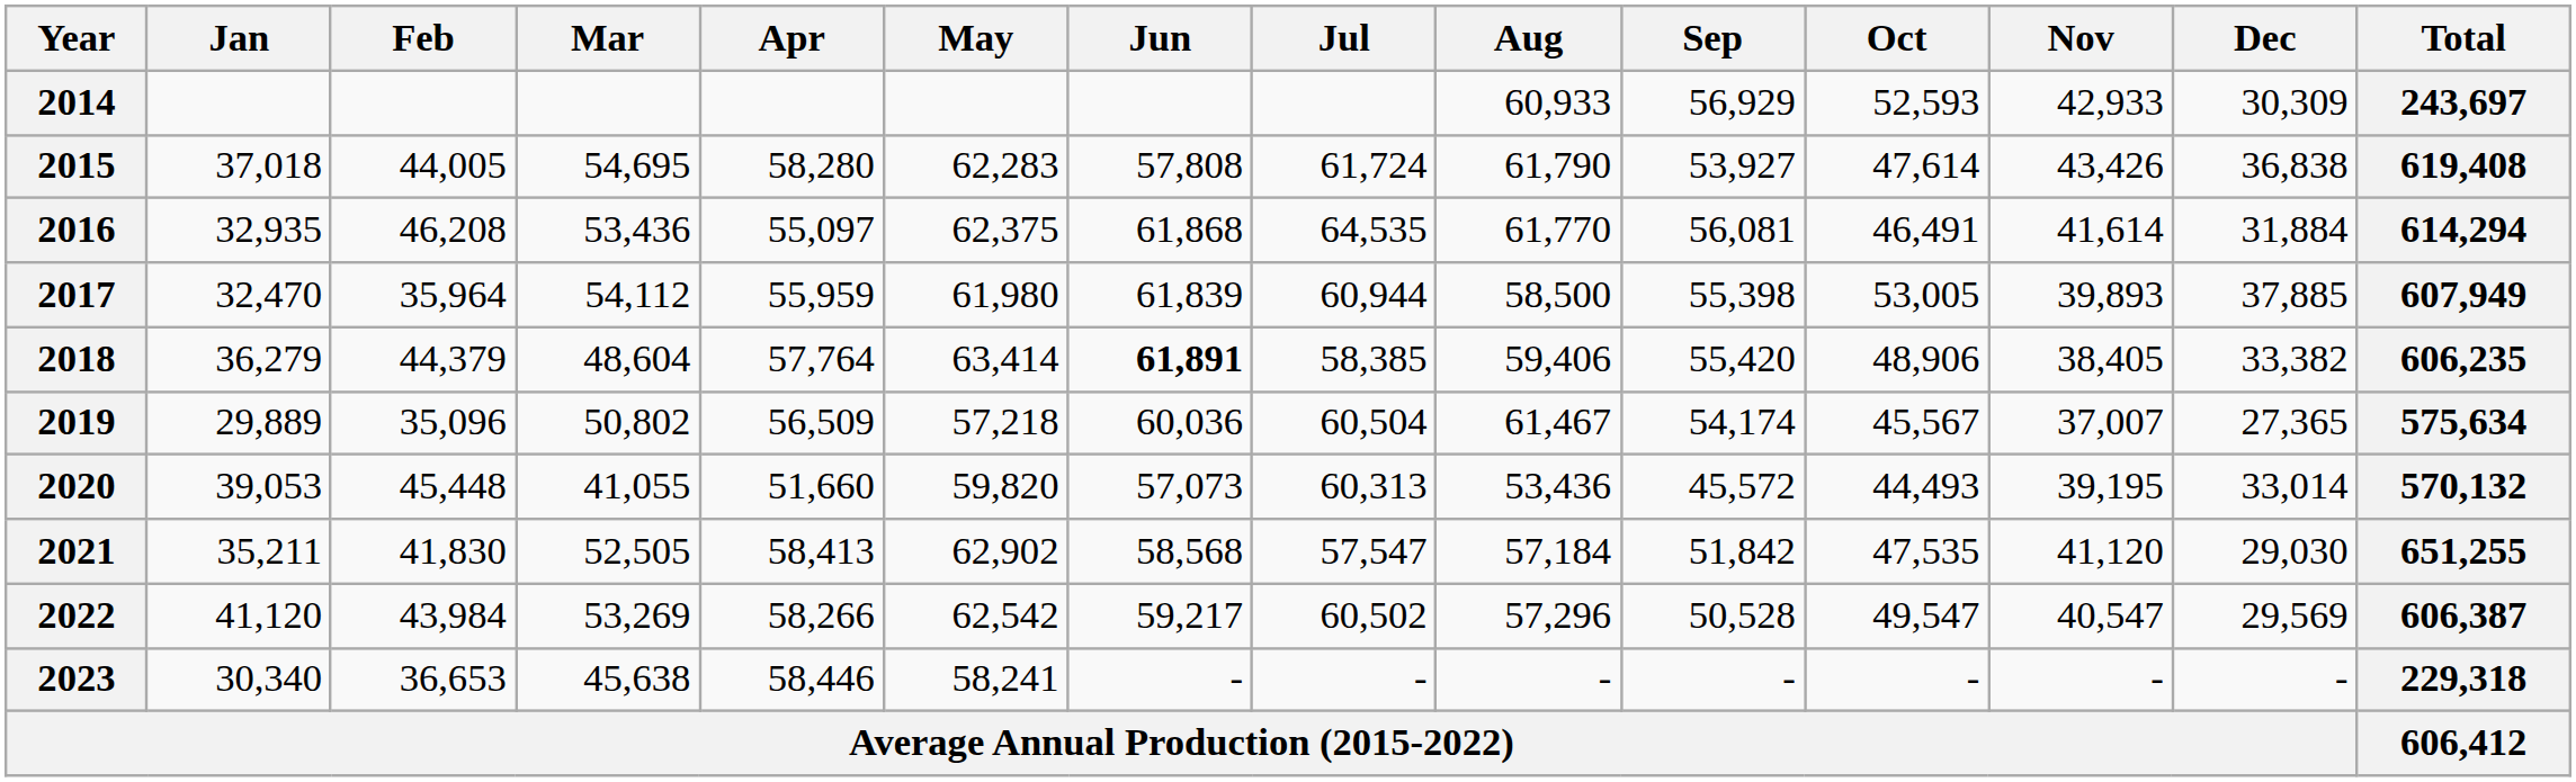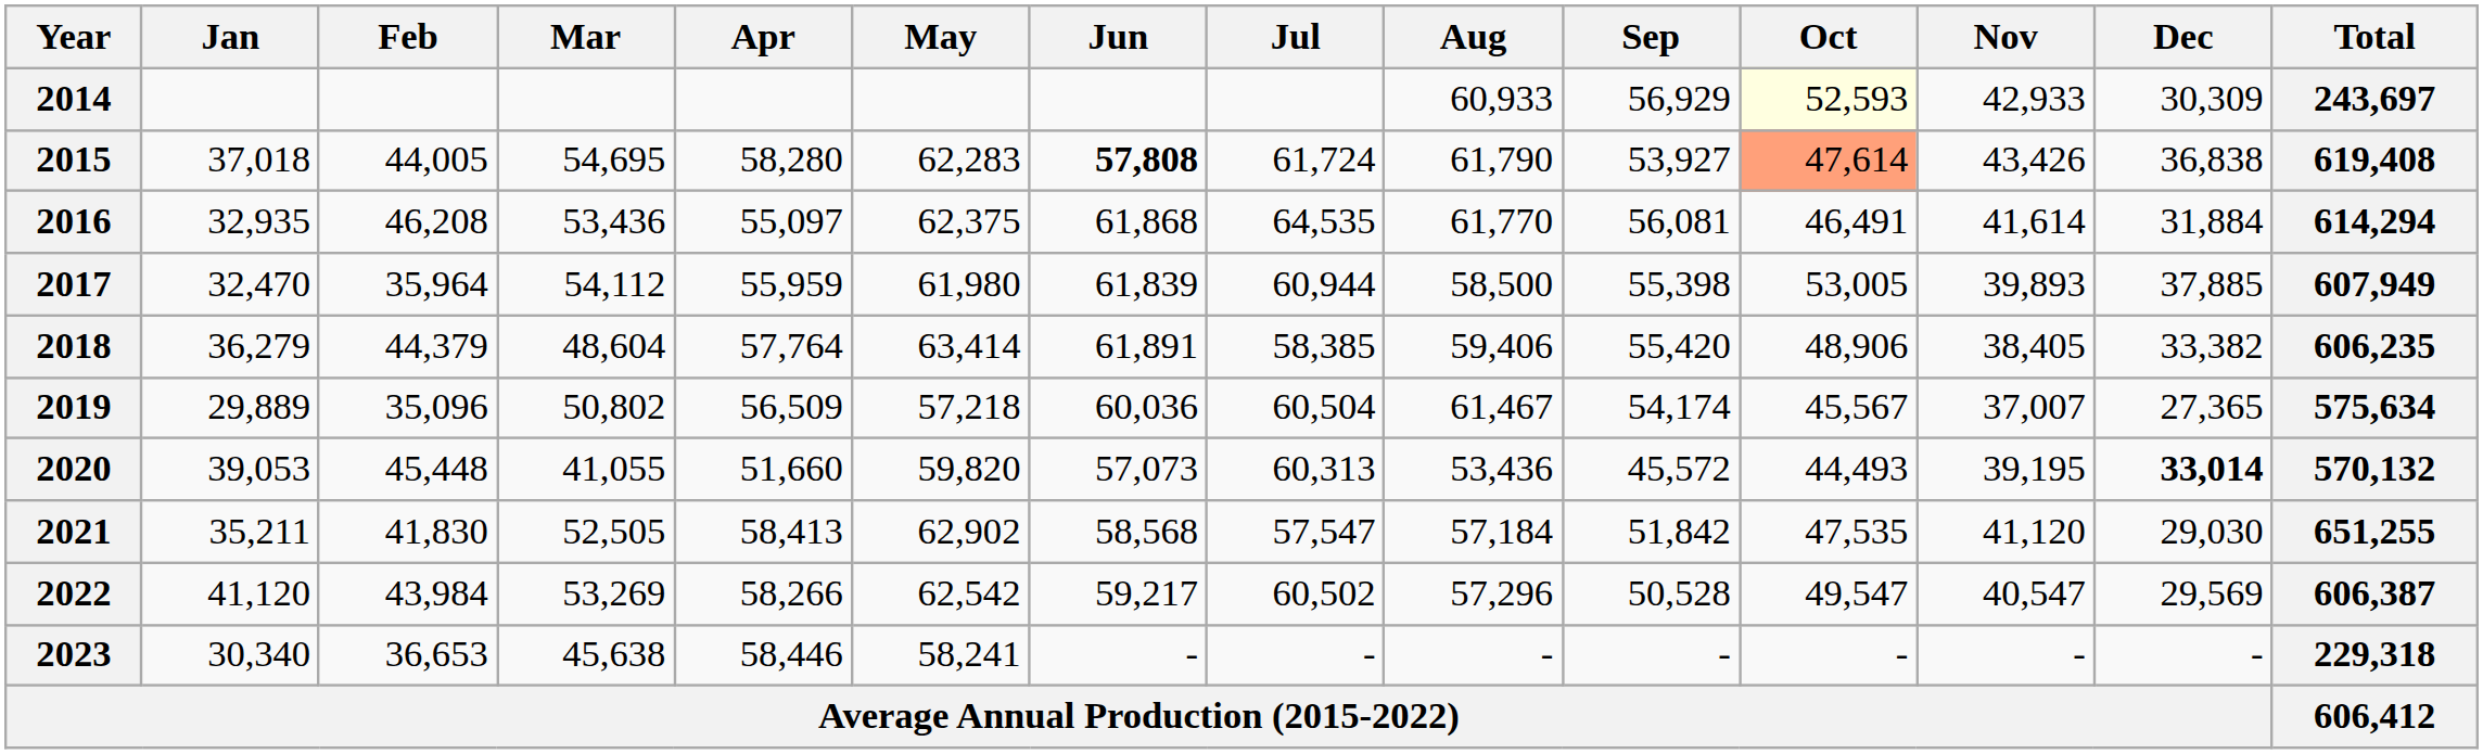2014 | Oct: no background -> lightyellow background
2015 | Jun: normal -> bold
2015 | Oct: no background -> lightsalmon background
2018 | Jun: bold -> normal
2020 | Dec: normal -> bold
